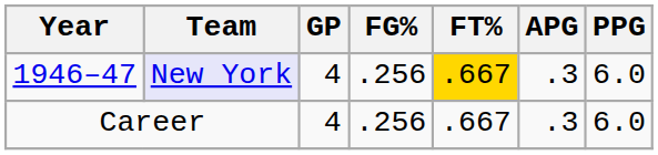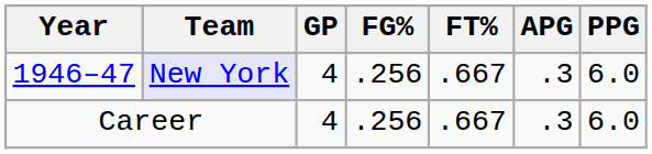1946–47 | FT%: gold background -> no background
